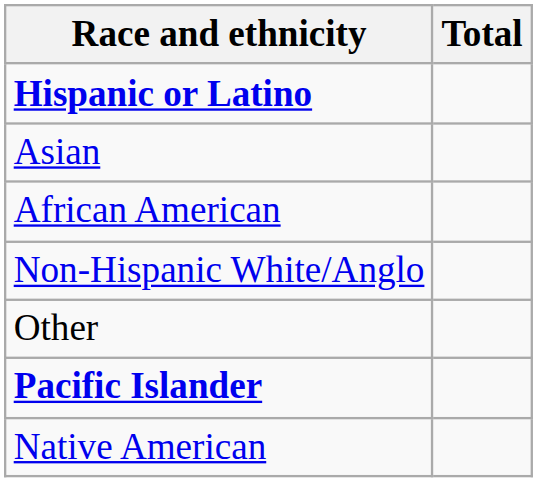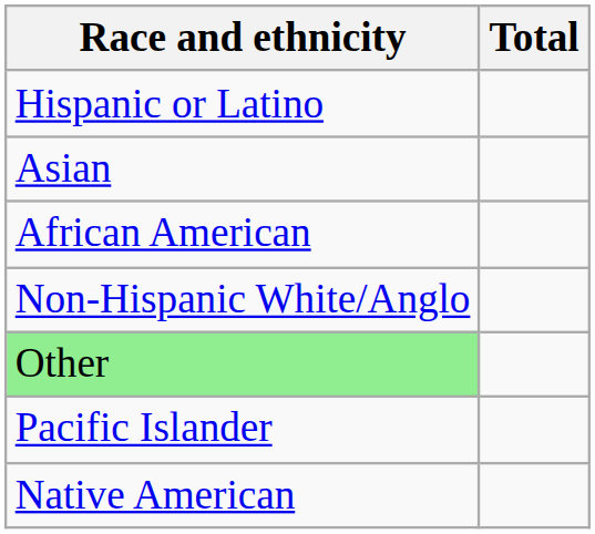Hispanic or Latino | Race and ethnicity: bold -> normal
Other | Race and ethnicity: no background -> lightgreen background
Pacific Islander | Race and ethnicity: bold -> normal
